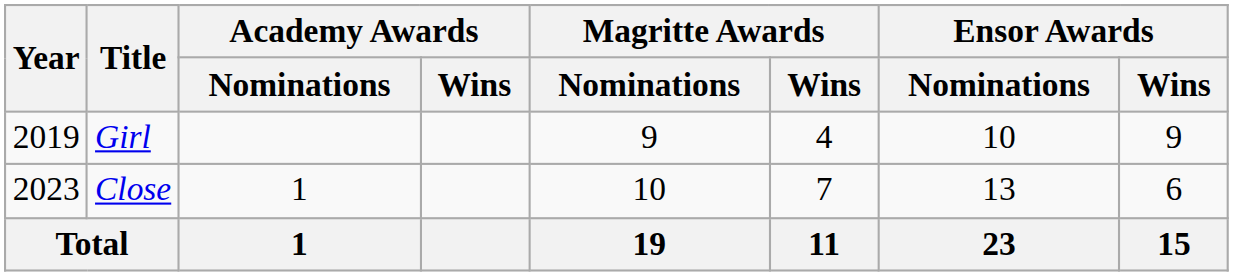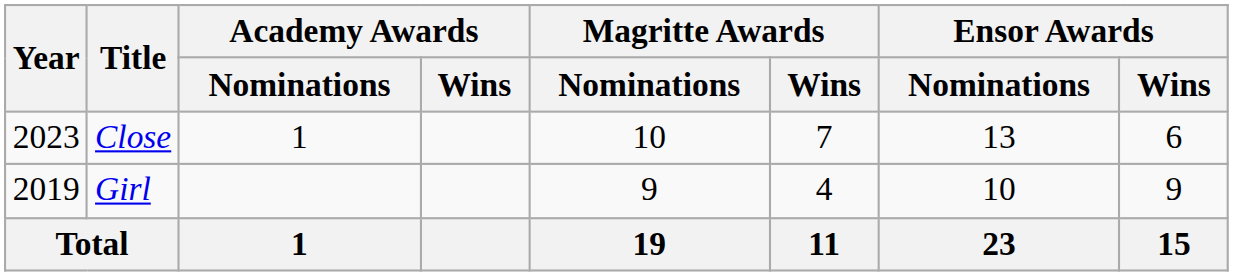rows swapped: Girl <-> Close
